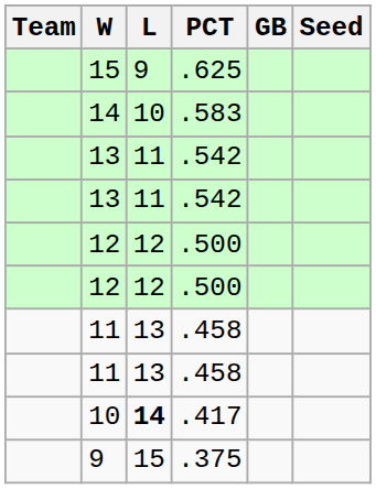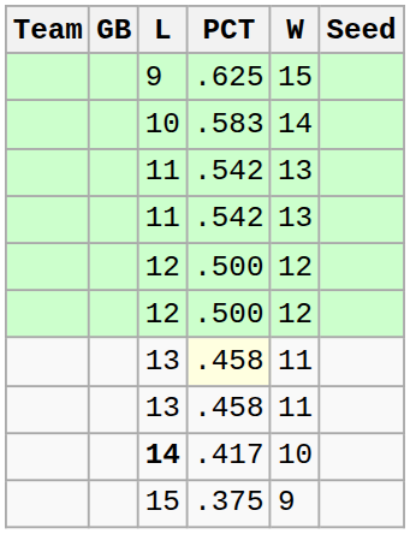columns swapped: W <-> GB
row 8 | PCT: no background -> lightyellow background
